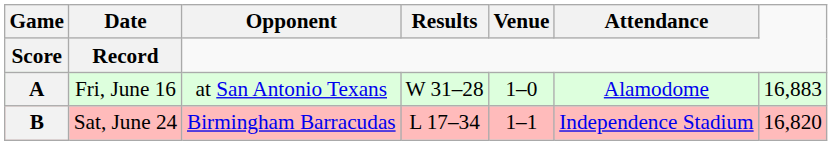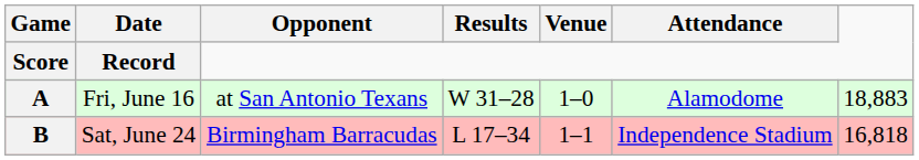A | column 7: 16,883 -> 18,883
B | column 7: 16,820 -> 16,818
